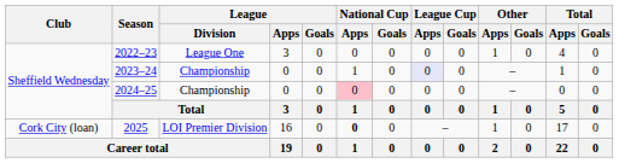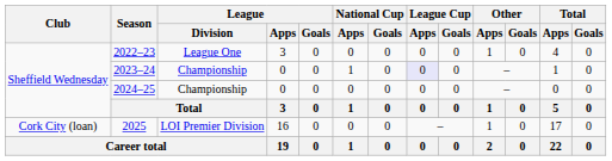2024–25 | National Cup / Apps: pink background -> no background
2025 | National Cup / Apps: bold -> normal
